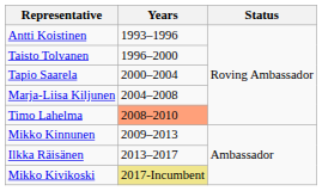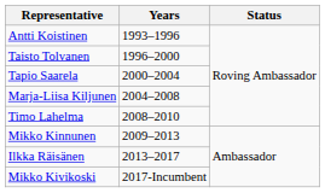Timo Lahelma | Years: lightsalmon background -> no background
Mikko Kivikoski | Years: khaki background -> no background
